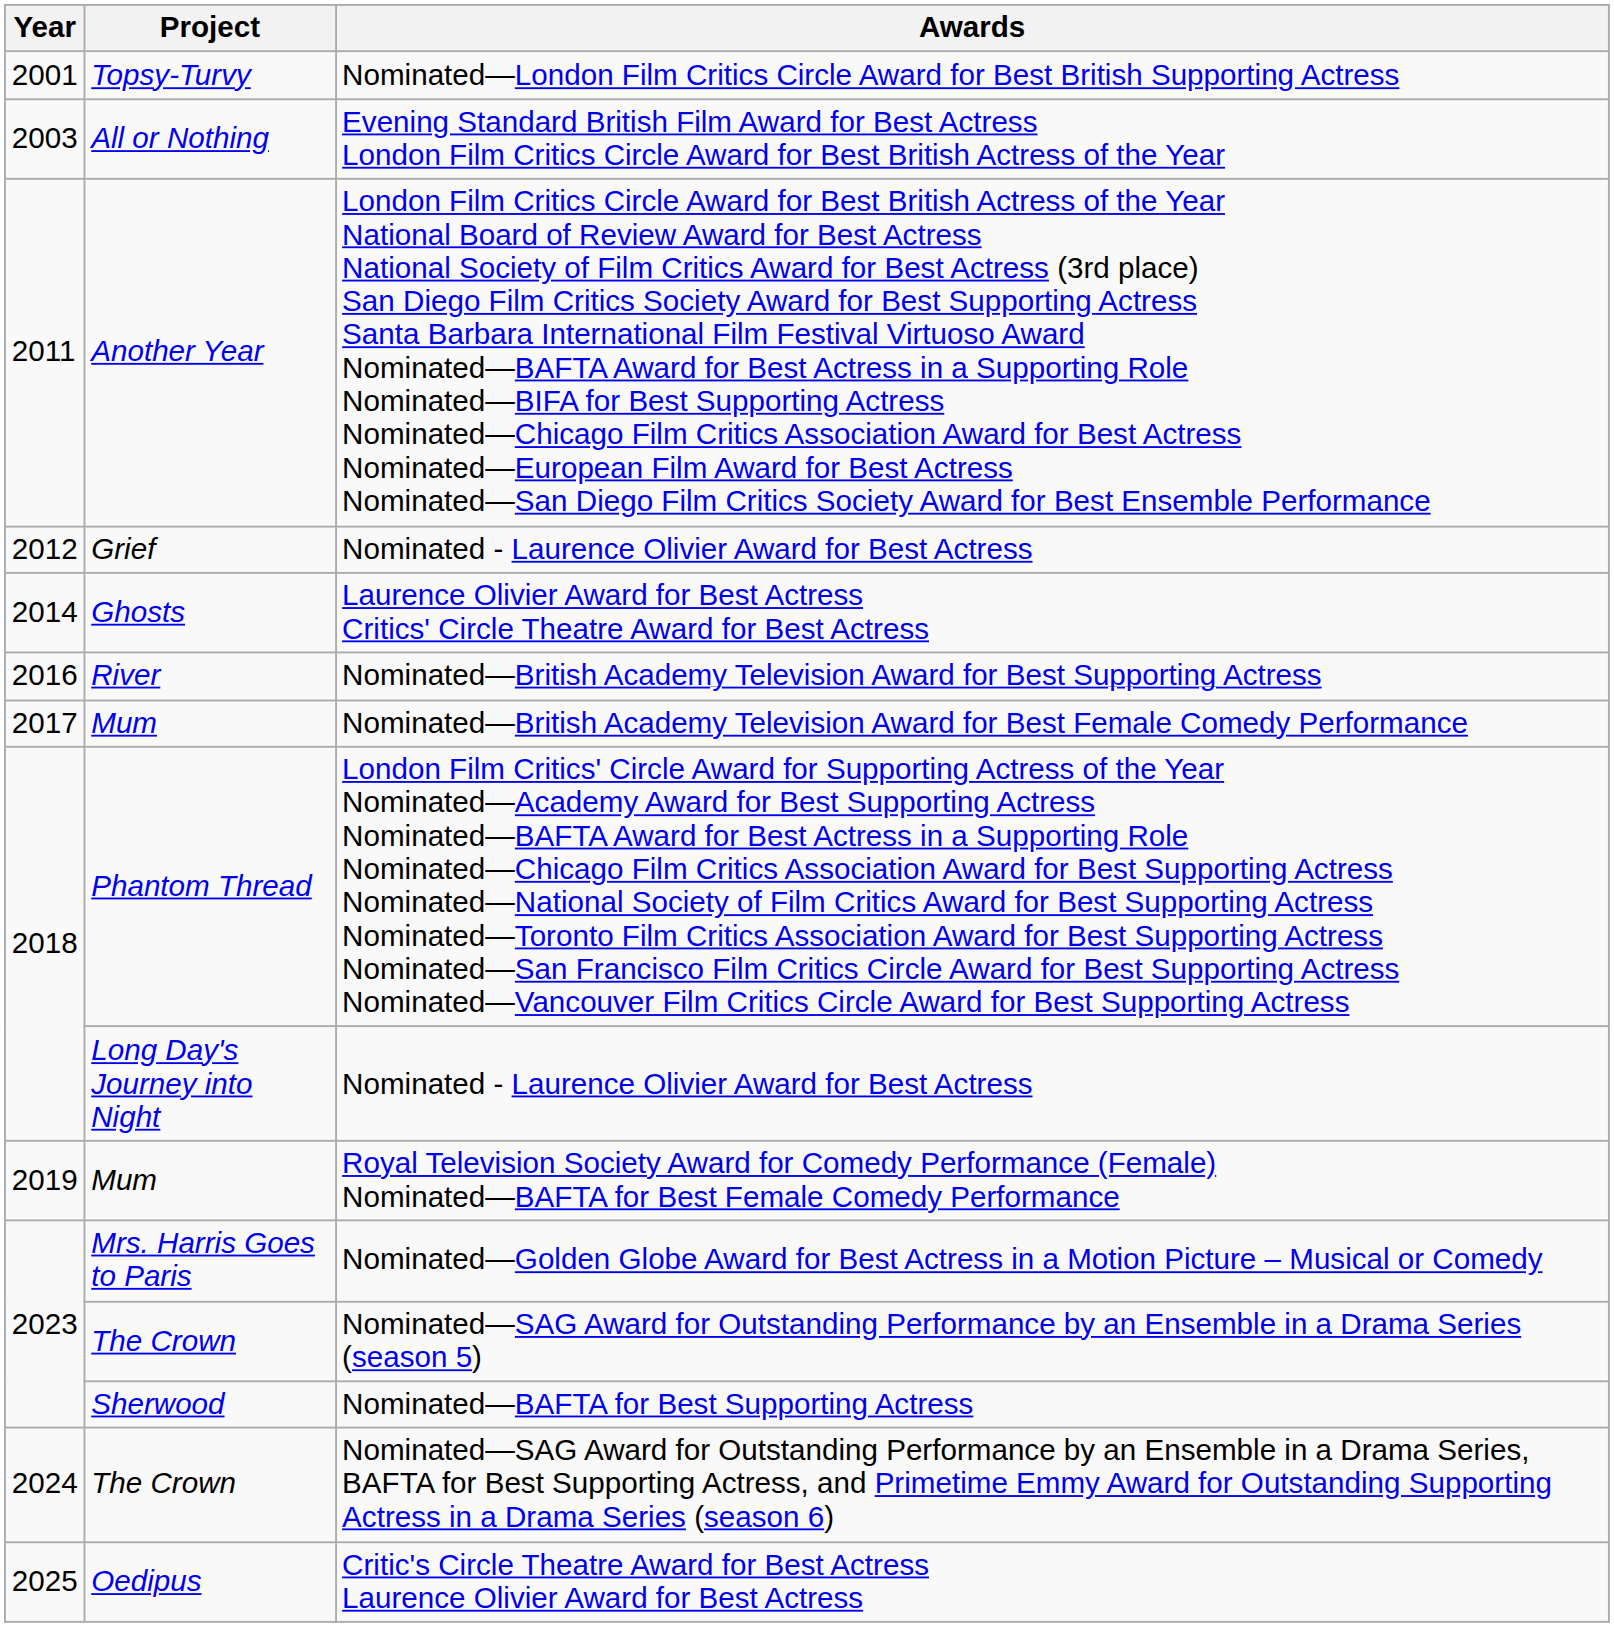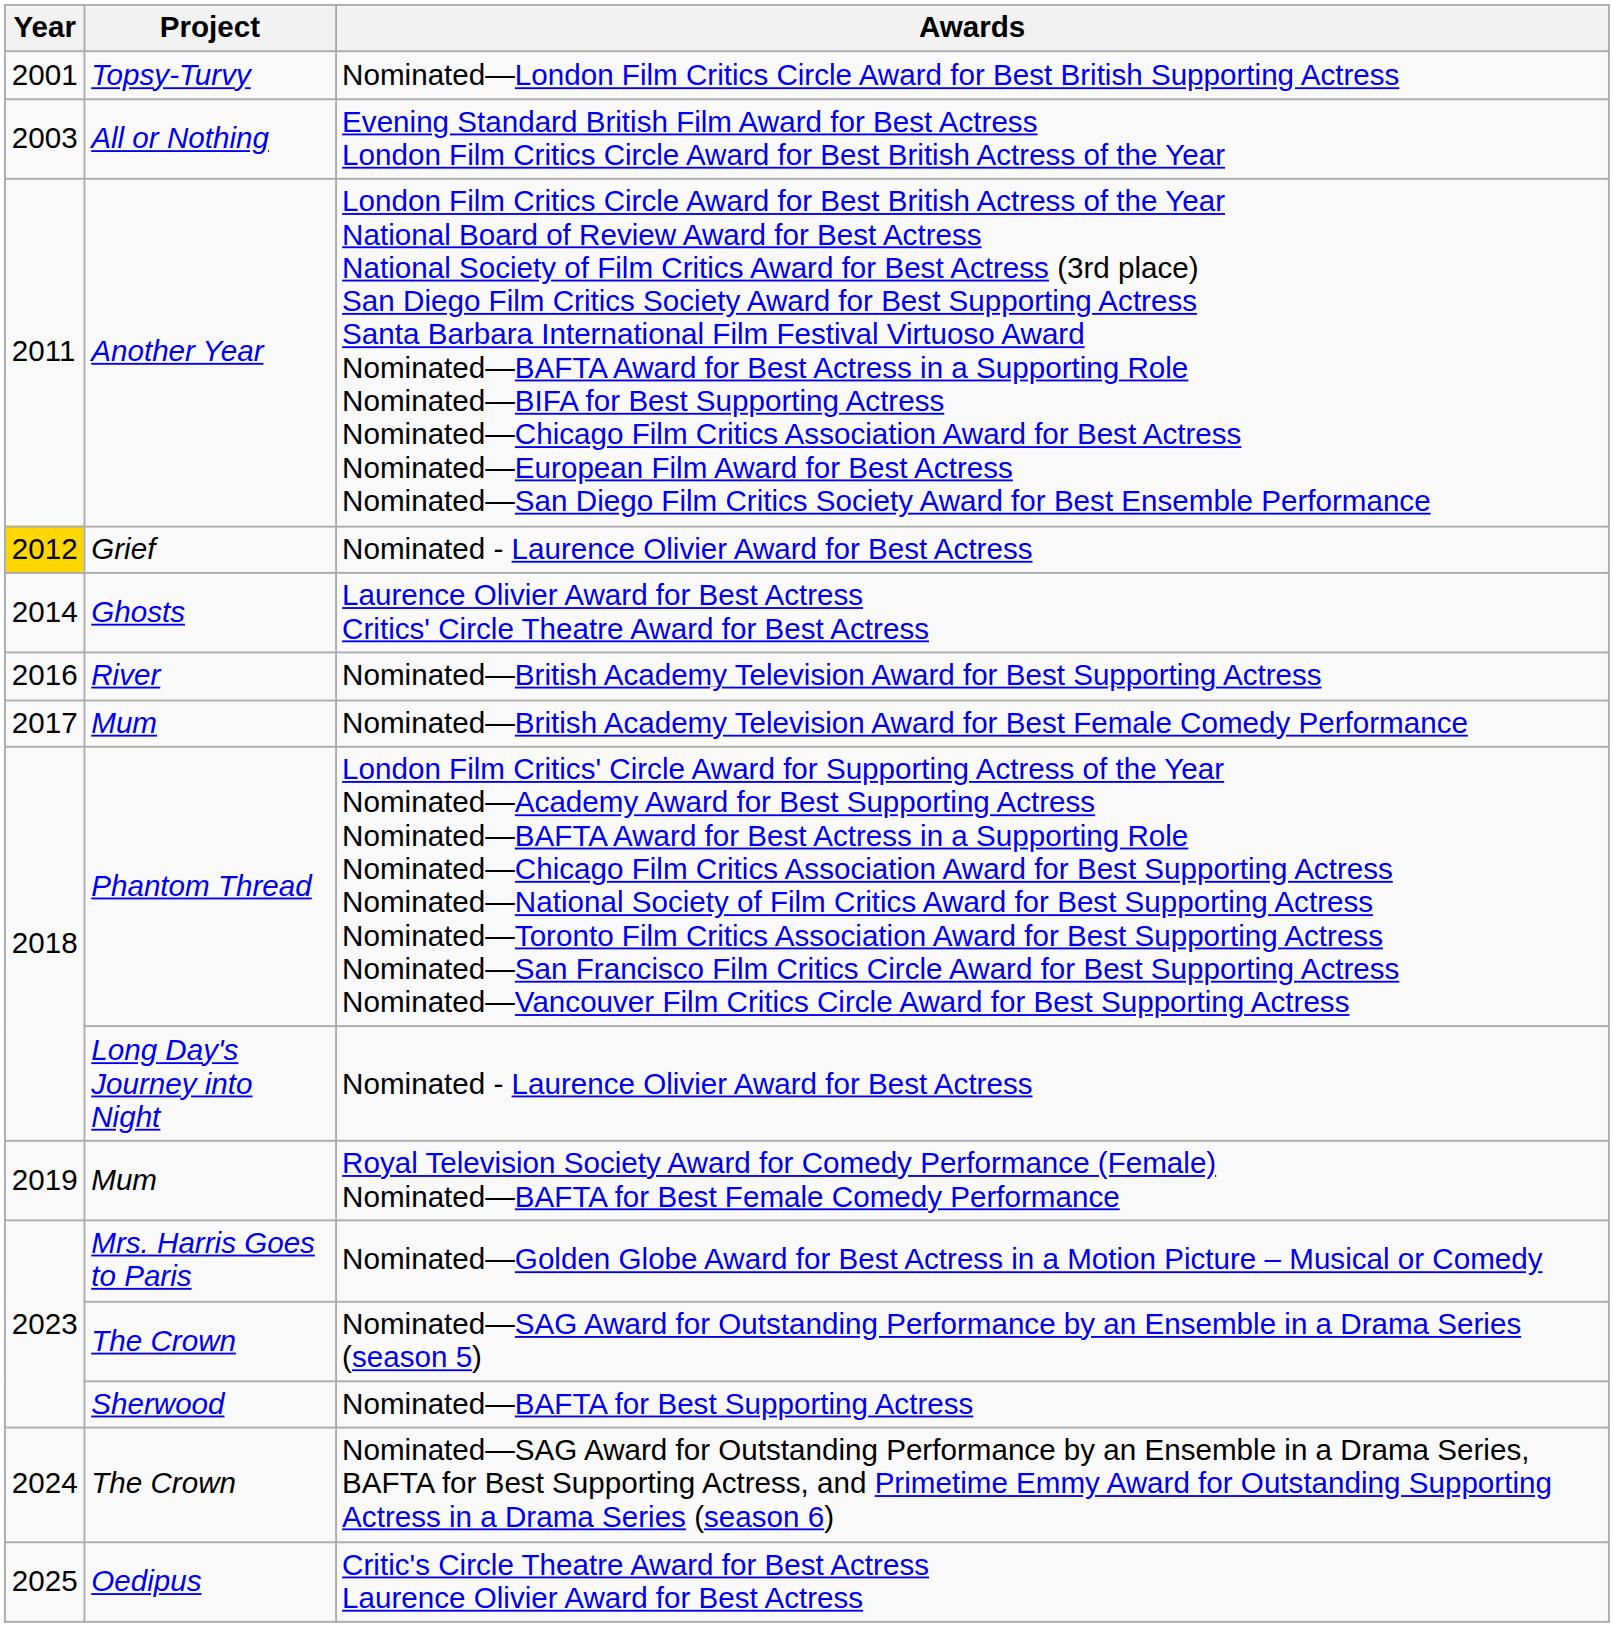Grief / Nominated - Laurence Olivier Award for Best Actress | Year: no background -> gold background
